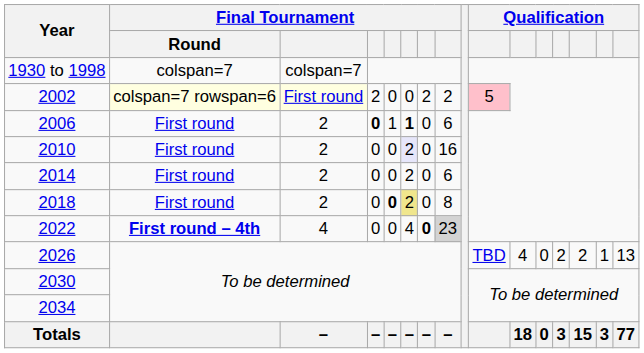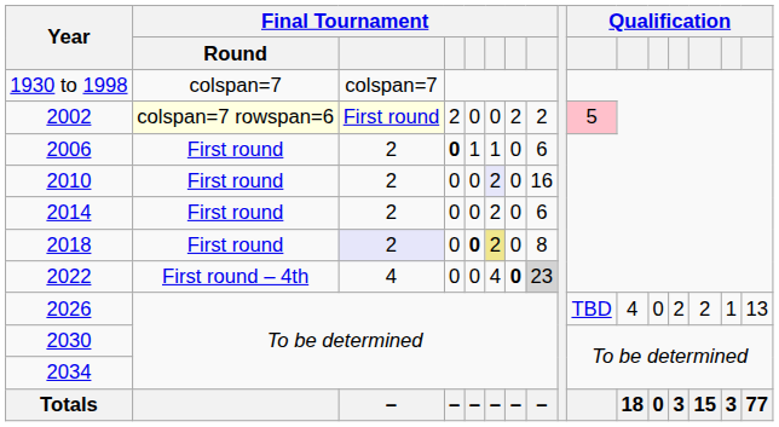2006 | column 6: bold -> normal
2018 | column 3: no background -> lavender background
2022 | Final Tournament / Round: bold -> normal
